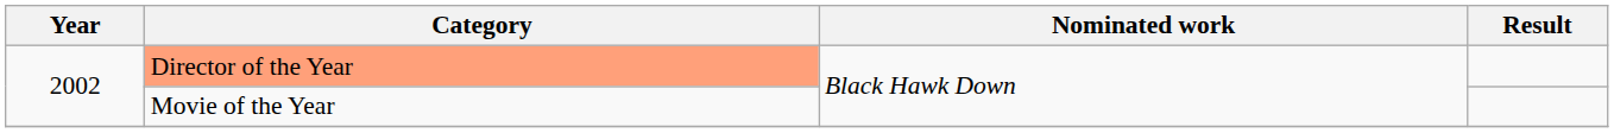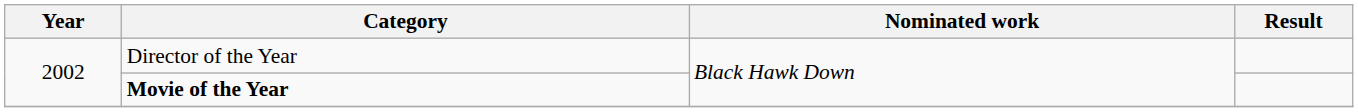Director of the Year | Category: lightsalmon background -> no background
Movie of the Year | Category: normal -> bold
